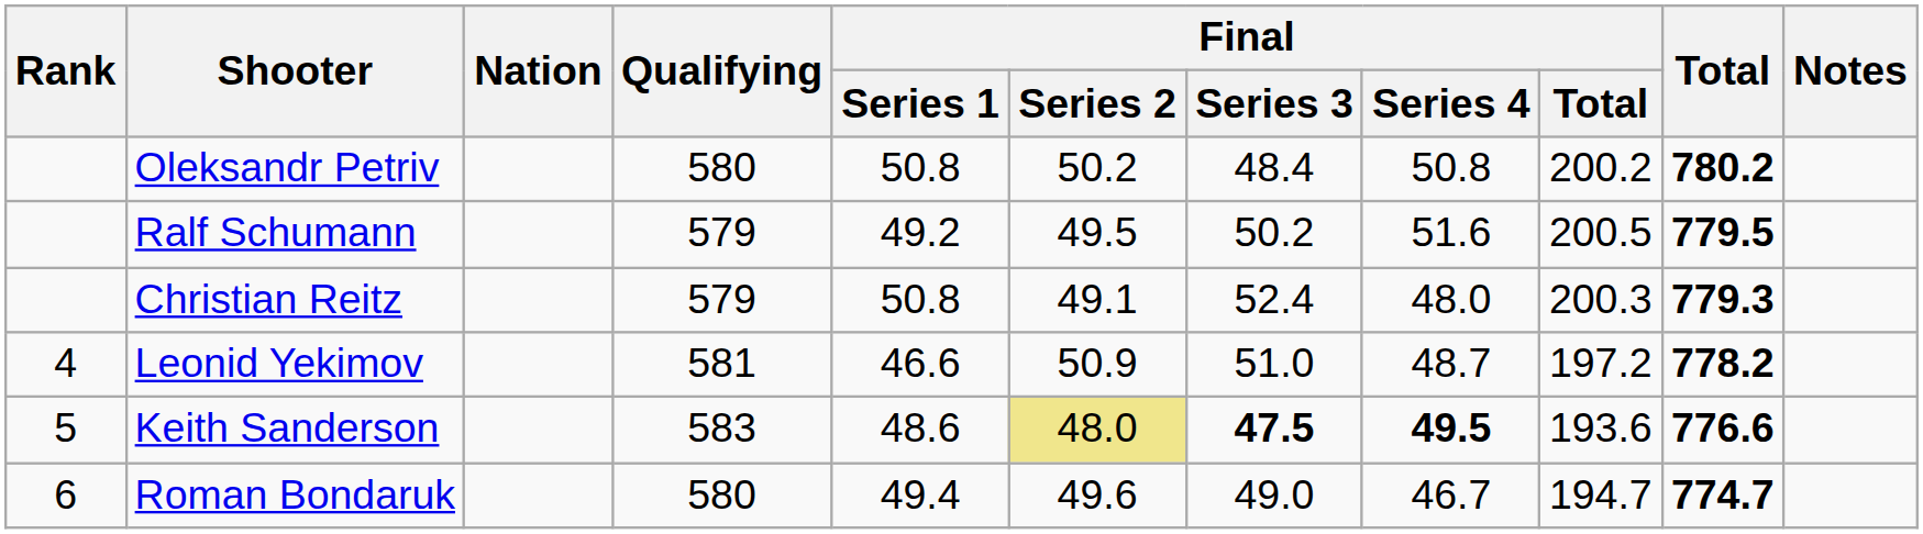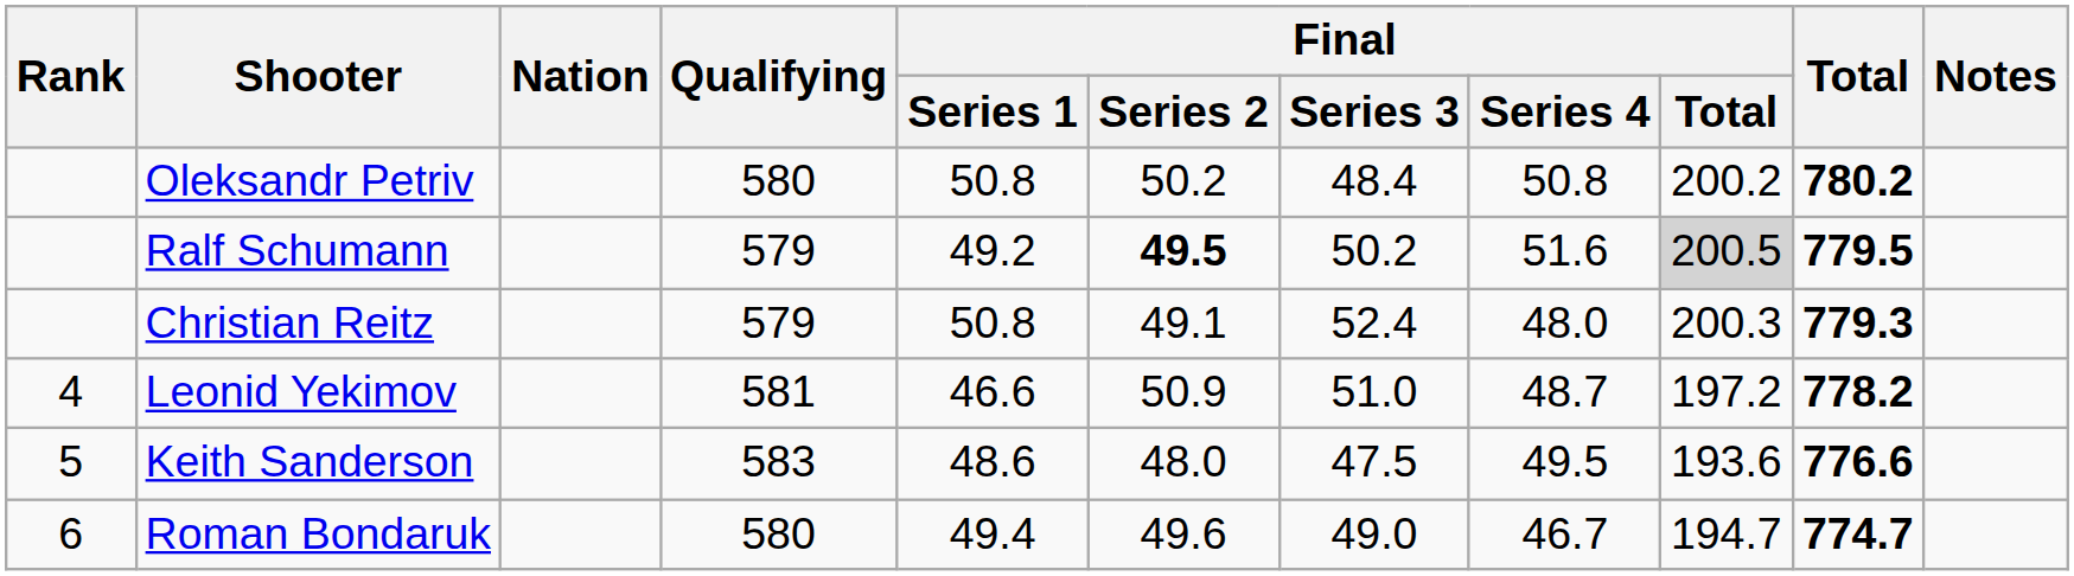Ralf Schumann | Final / Series 2: normal -> bold
Ralf Schumann | Final / Total: no background -> lightgrey background
Keith Sanderson | Final / Series 2: khaki background -> no background
Keith Sanderson | Final / Series 3: bold -> normal
Keith Sanderson | Final / Series 4: bold -> normal
